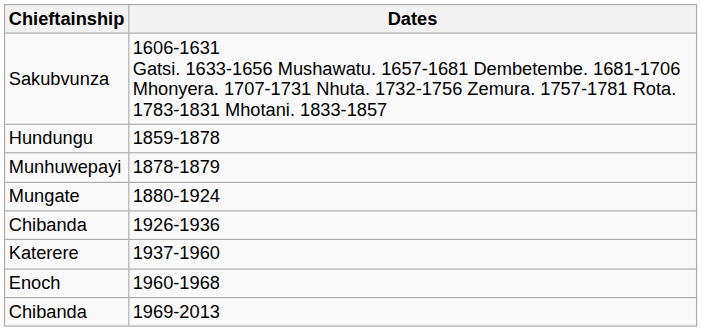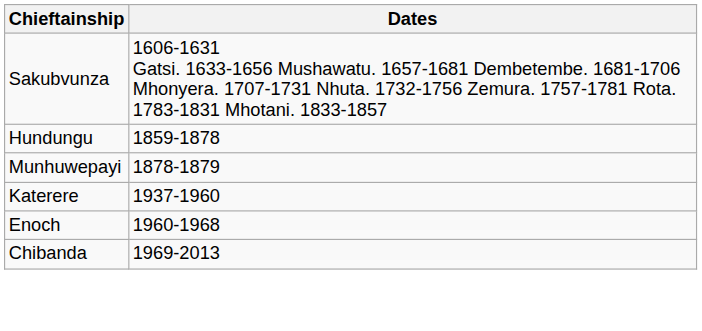- row: Mungate | 1880-1924
- row: Chibanda | 1926-1936
